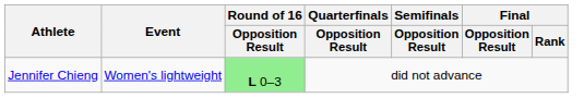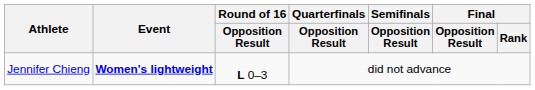Jennifer Chieng | Event: normal -> bold
Jennifer Chieng | Round of 16 / Opposition Result: lightgreen background -> no background
